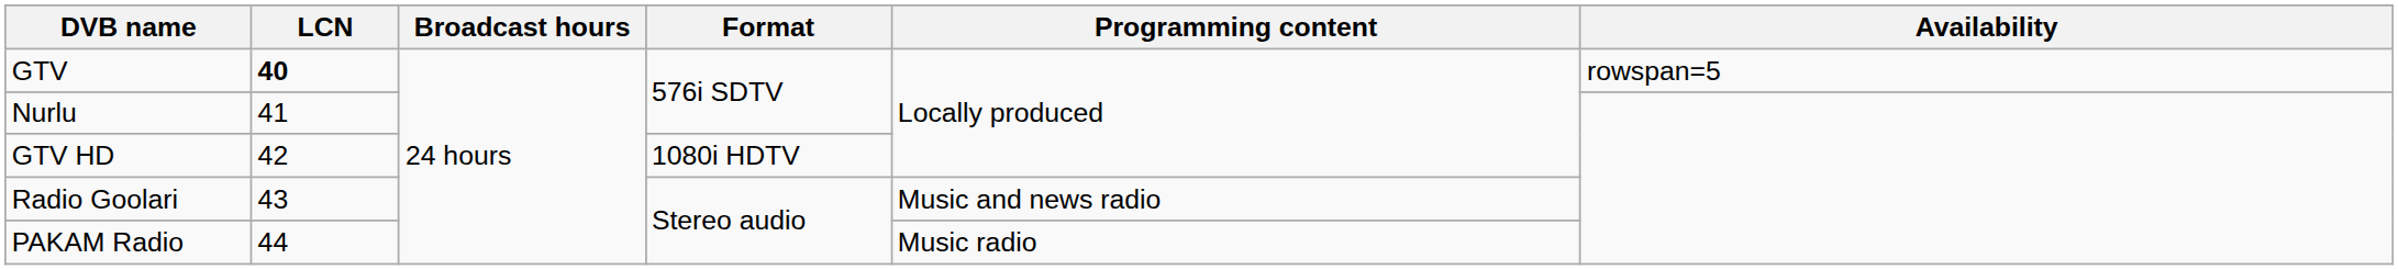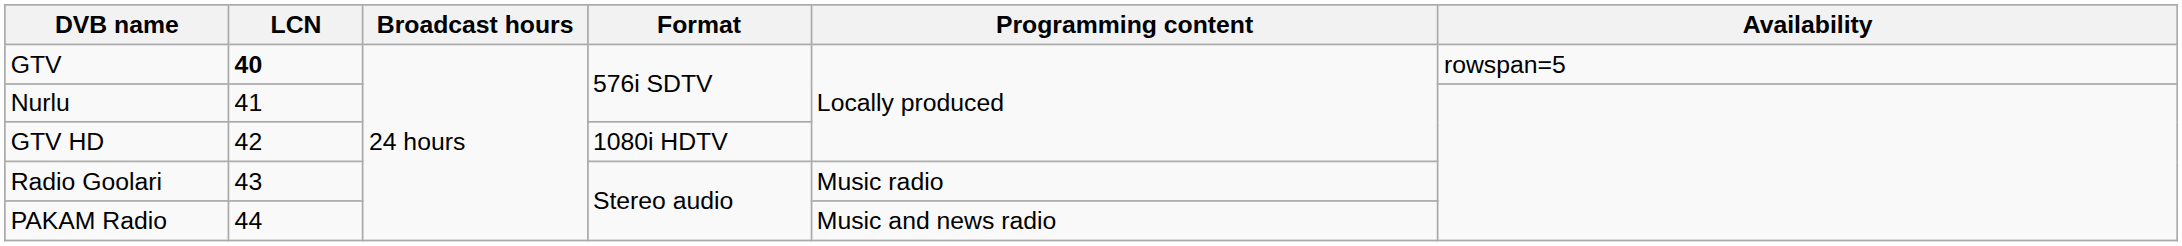Radio Goolari | Programming content: Music and news radio -> Music radio
PAKAM Radio | Programming content: Music radio -> Music and news radio
